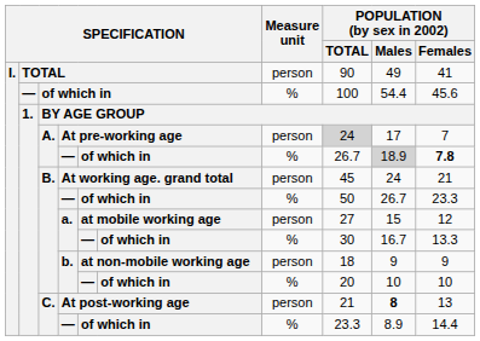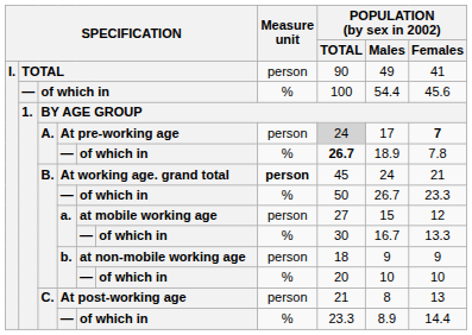At pre-working age | POPULATION (by sex in 2002) / Females: normal -> bold
A. / — | POPULATION (by sex in 2002) / TOTAL: normal -> bold
A. / — | POPULATION (by sex in 2002) / Males: lightgrey background -> no background
A. / — | POPULATION (by sex in 2002) / Females: bold -> normal
At working age. grand total | Measure unit: normal -> bold
At post-working age | POPULATION (by sex in 2002) / Males: bold -> normal
